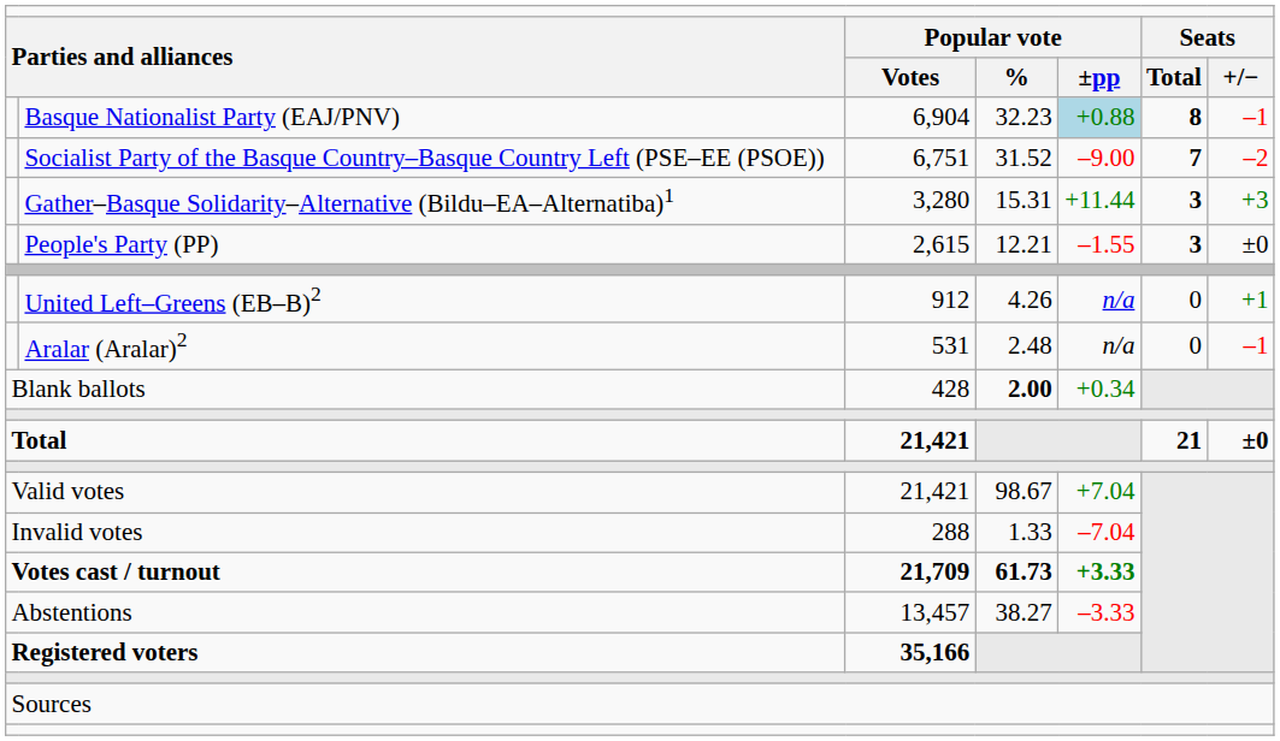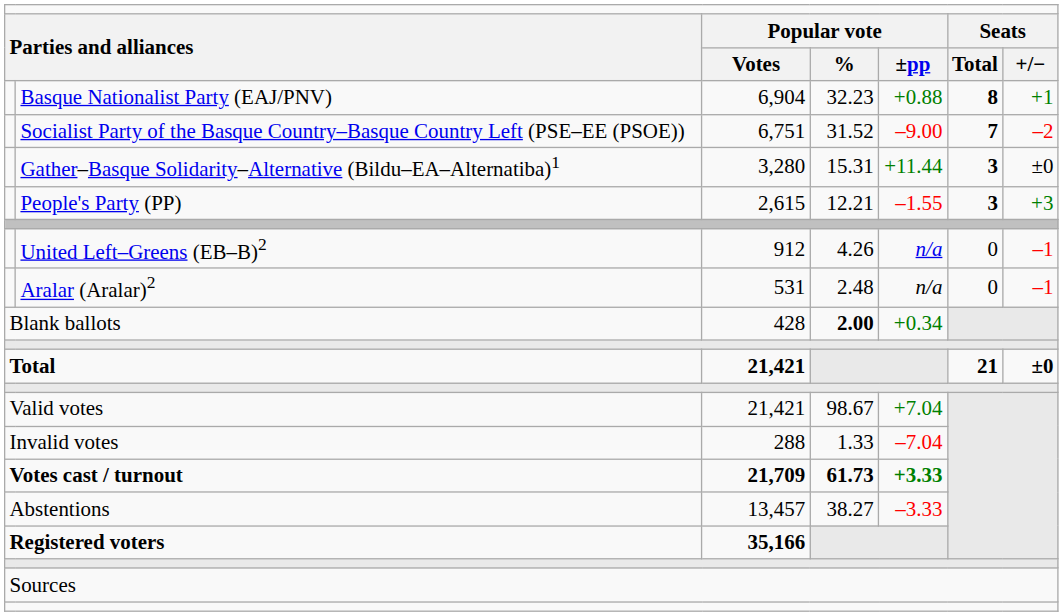Basque Nationalist Party (EAJ/PNV) | column 5: lightblue background -> no background
Basque Nationalist Party (EAJ/PNV) | column 7: –1 -> +1
Gather–Basque Solidarity–Alternative (Bildu–EA–Alternatiba)1 | column 7: +3 -> ±0
People's Party (PP) | column 7: ±0 -> +3
United Left–Greens (EB–B)2 | column 7: +1 -> –1
